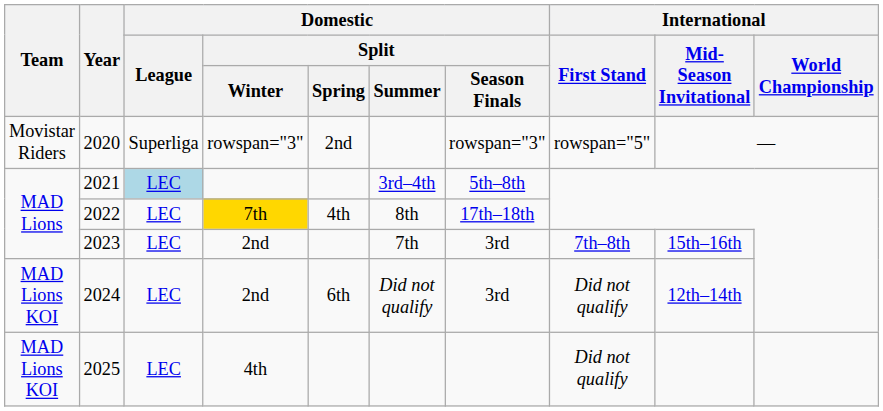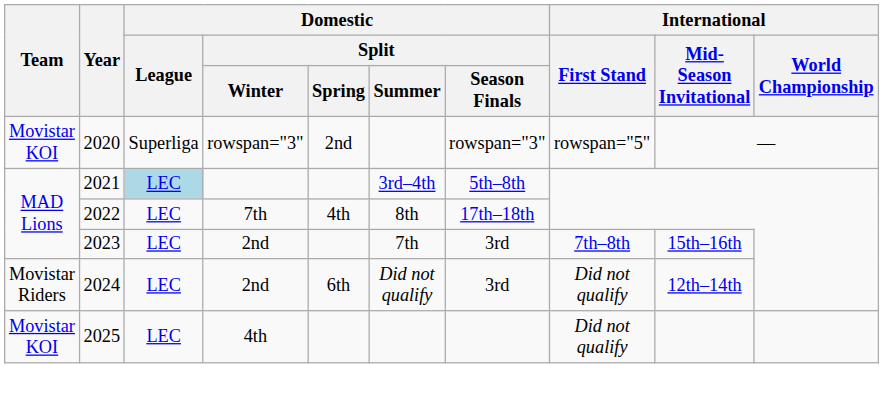2020 | Team: Movistar Riders -> Movistar KOI
2022 | Domestic / Split / Winter: gold background -> no background
2024 | Team: MAD Lions KOI -> Movistar Riders
2025 | Team: MAD Lions KOI -> Movistar KOI
